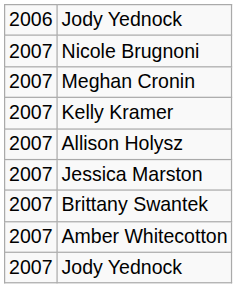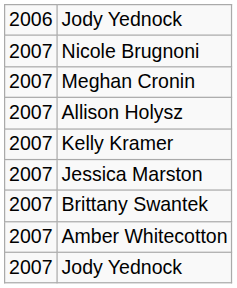row 4 | column 2: Kelly Kramer -> Allison Holysz
row 5 | column 2: Allison Holysz -> Kelly Kramer
